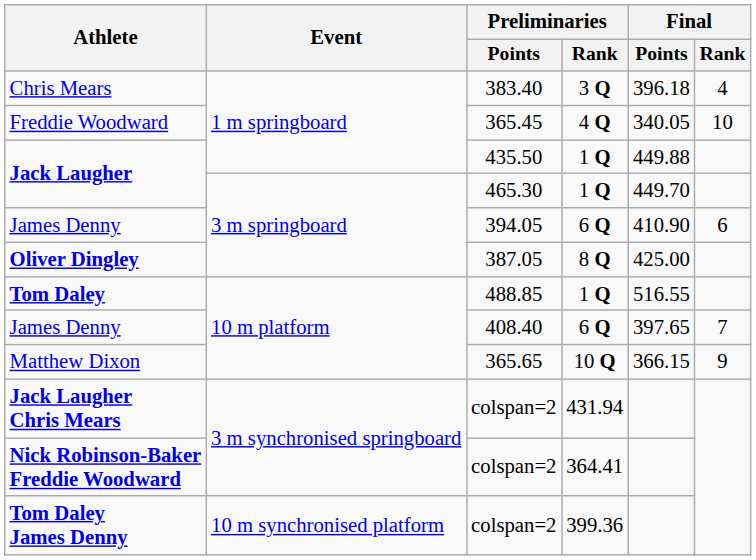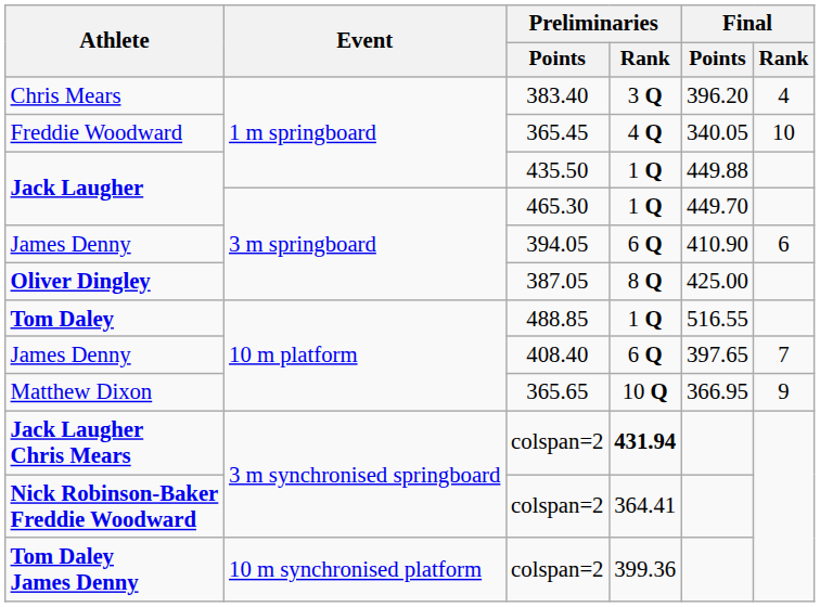Chris Mears | Final / Points: 396.18 -> 396.20
Matthew Dixon | Final / Points: 366.15 -> 366.95
Jack Laugher Chris Mears | Preliminaries / Rank: normal -> bold
